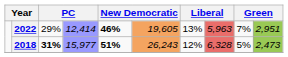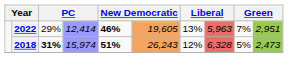2018 | column 4: 15,977 -> 15,974
